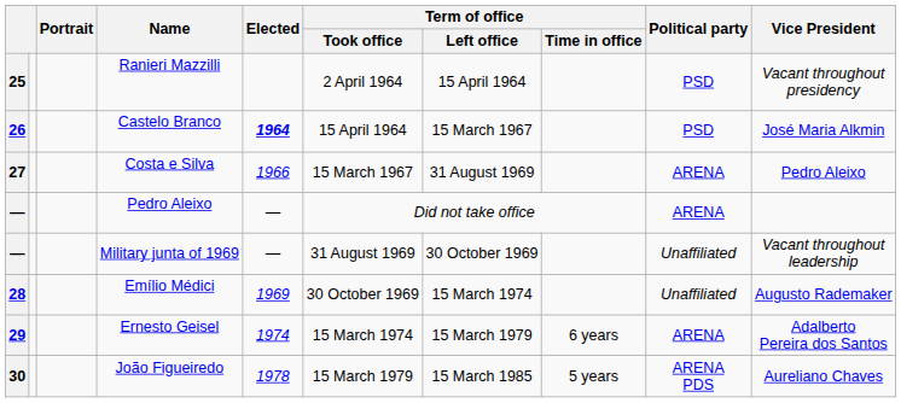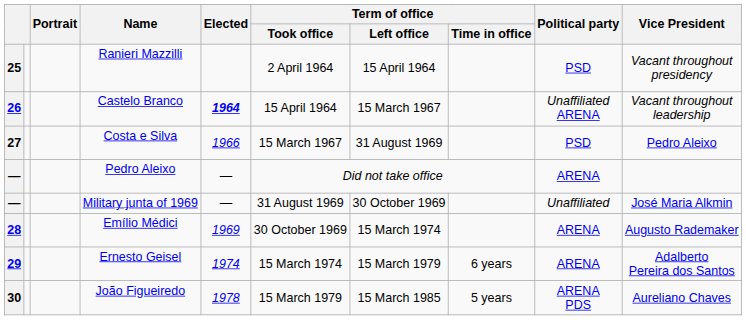Castelo Branco | Political party: PSD -> Unaffiliated ARENA
Castelo Branco | Vice President: José Maria Alkmin -> Vacant throughout leadership
Costa e Silva | Political party: ARENA -> PSD
Military junta of 1969 | Vice President: Vacant throughout leadership -> José Maria Alkmin
Emílio Médici | Political party: Unaffiliated -> ARENA
